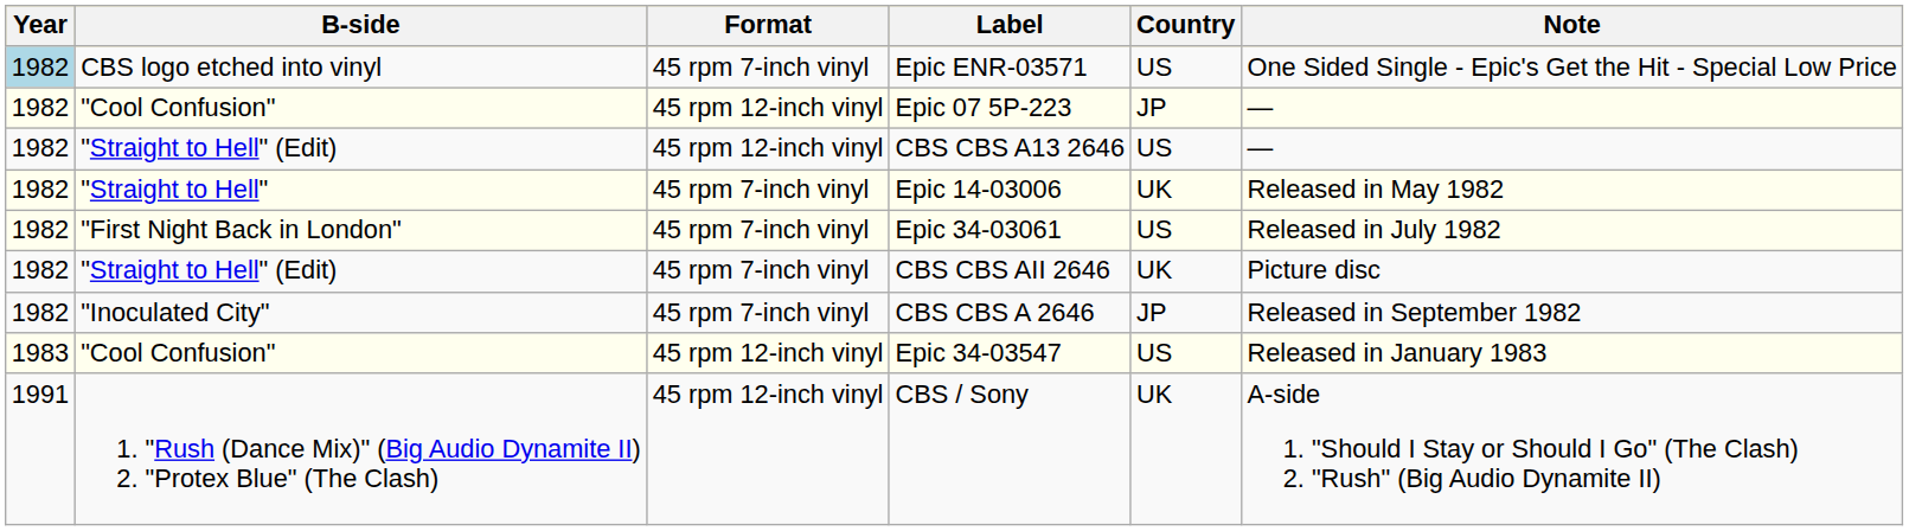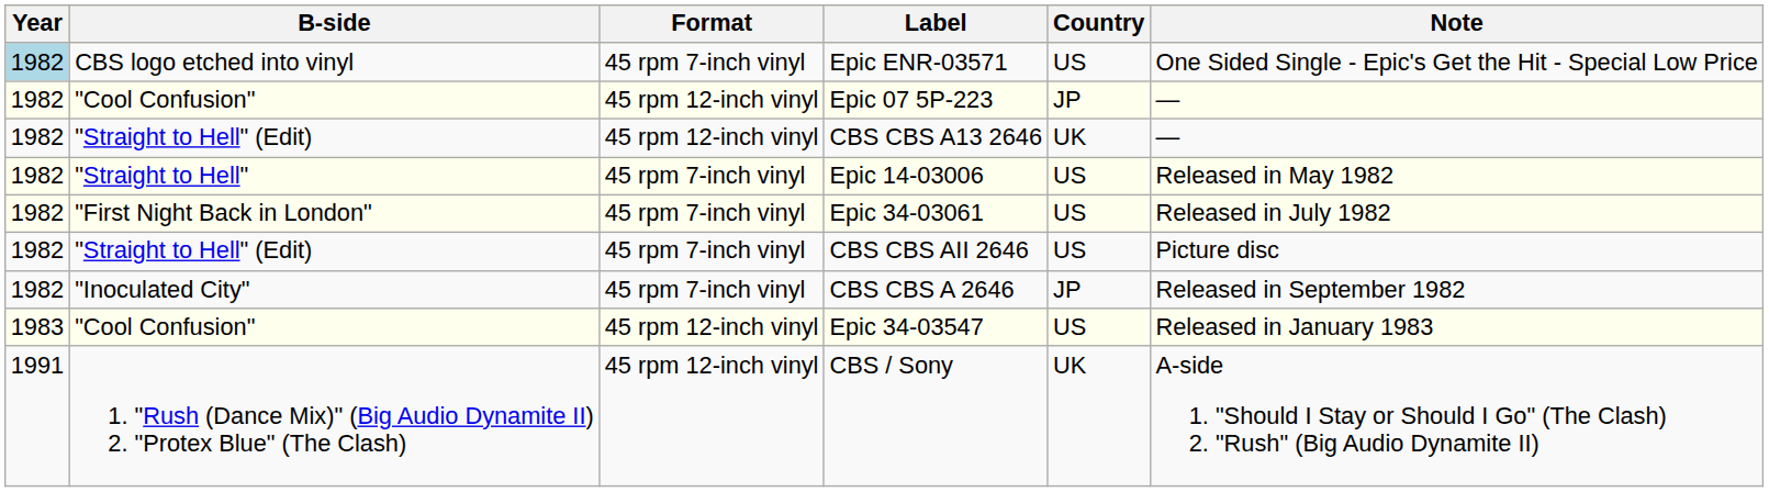CBS CBS A13 2646 | Country: US -> UK
Epic 14-03006 | Country: UK -> US
CBS CBS AII 2646 | Country: UK -> US
